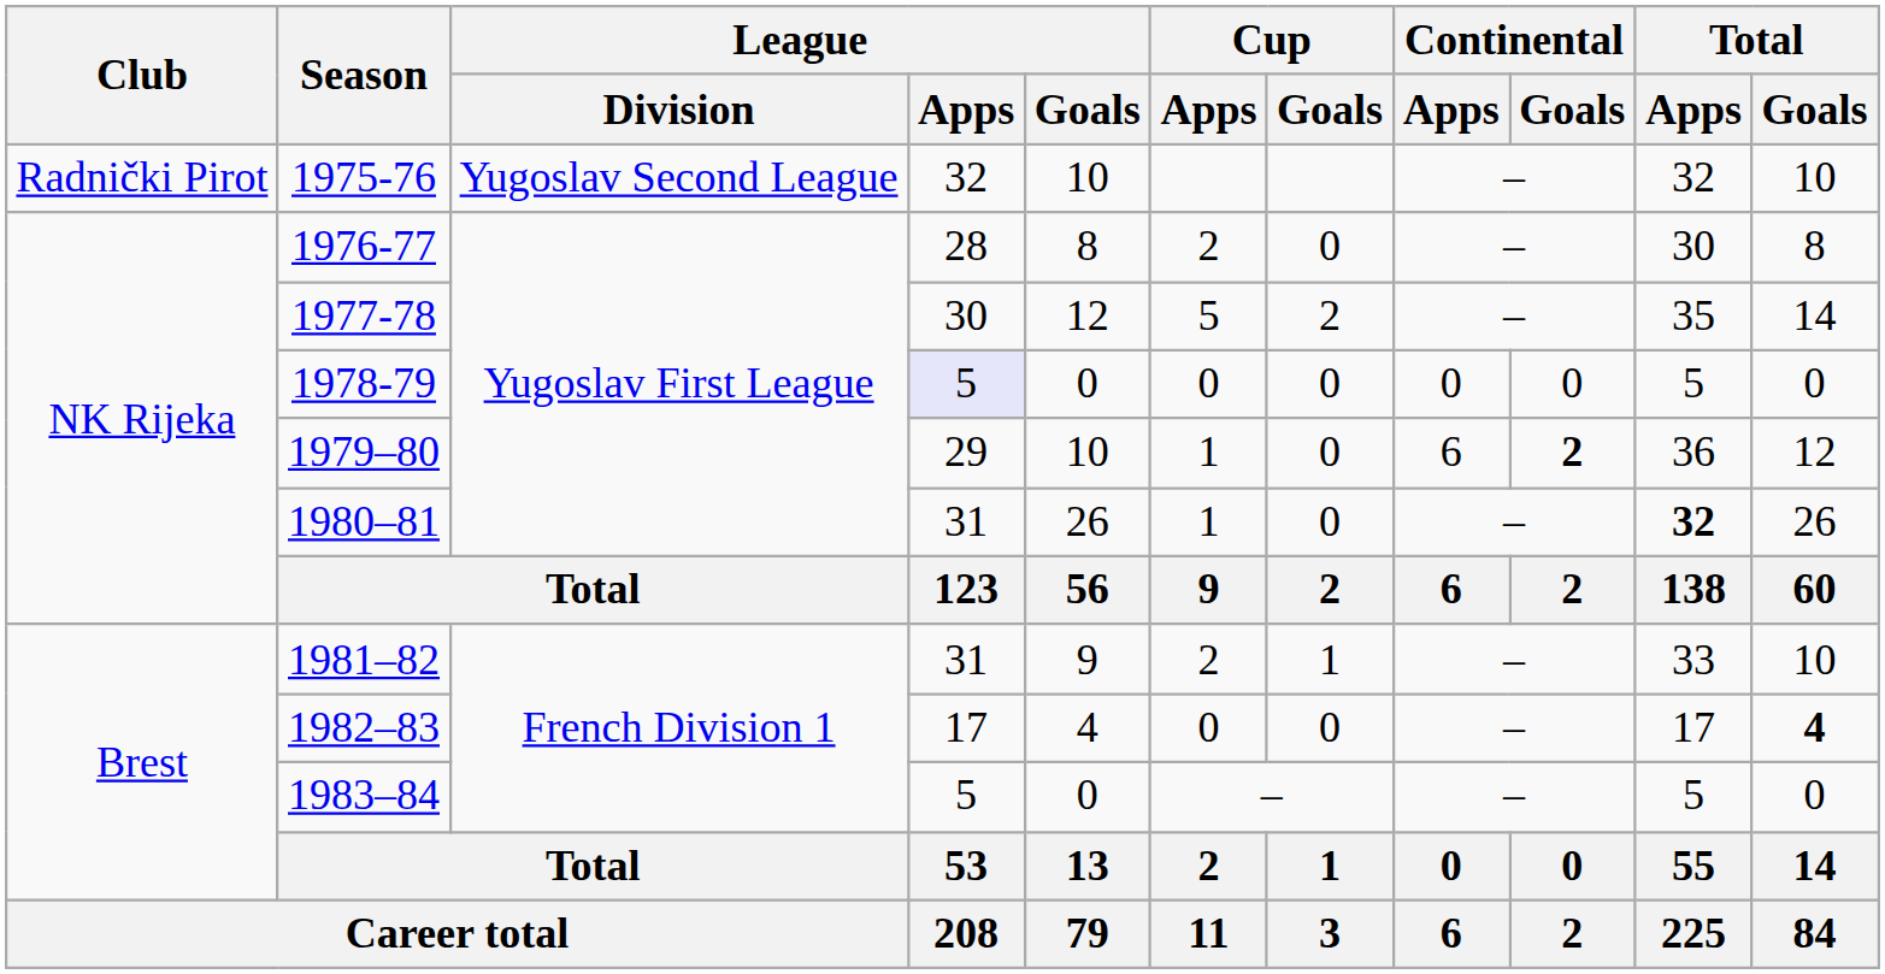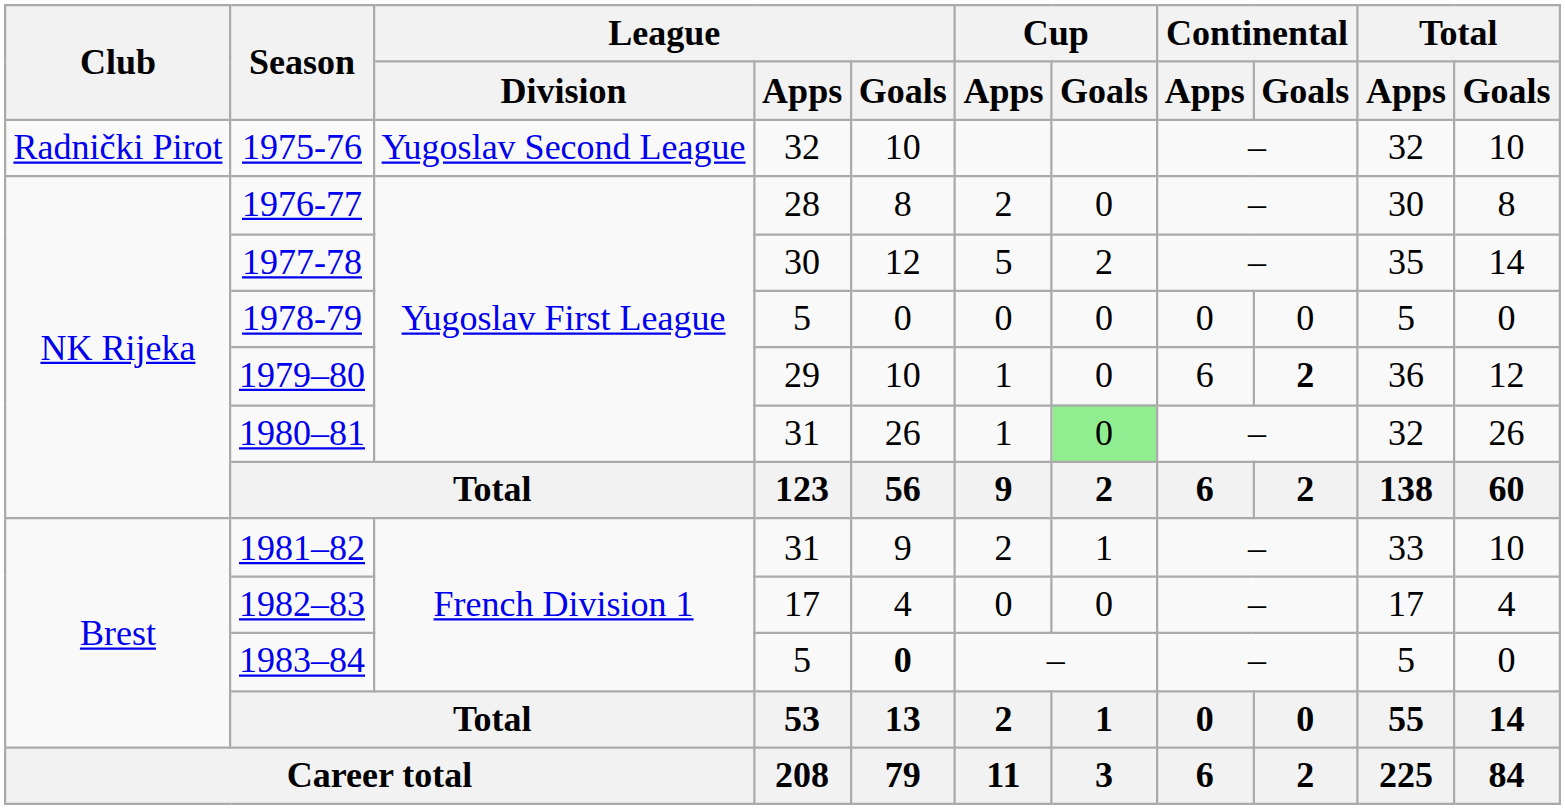1978-79 | League / Apps: lavender background -> no background
1980–81 | Cup / Goals: no background -> lightgreen background
1980–81 | Total / Apps: bold -> normal
1982–83 | Total / Goals: bold -> normal
1983–84 | League / Goals: normal -> bold
